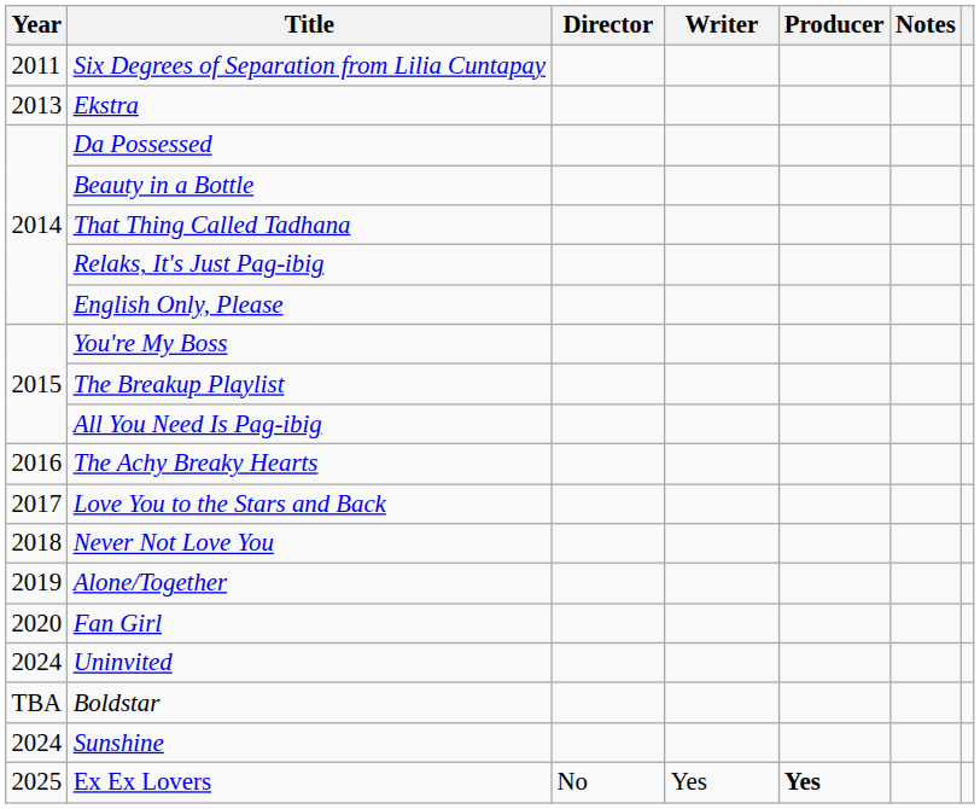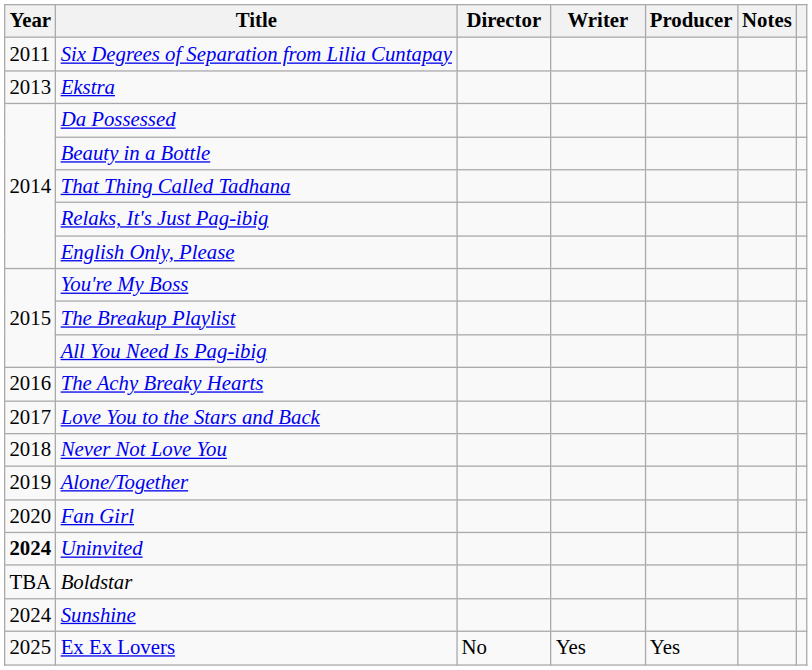Uninvited | Year: normal -> bold
Ex Ex Lovers | Producer: bold -> normal
